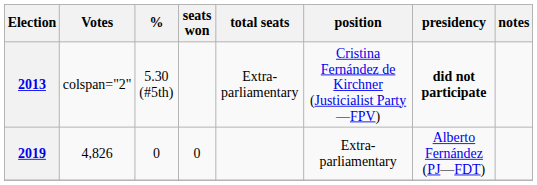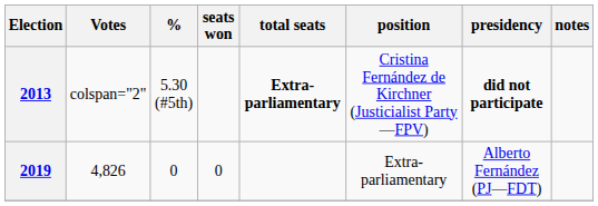2013 | total seats: normal -> bold
